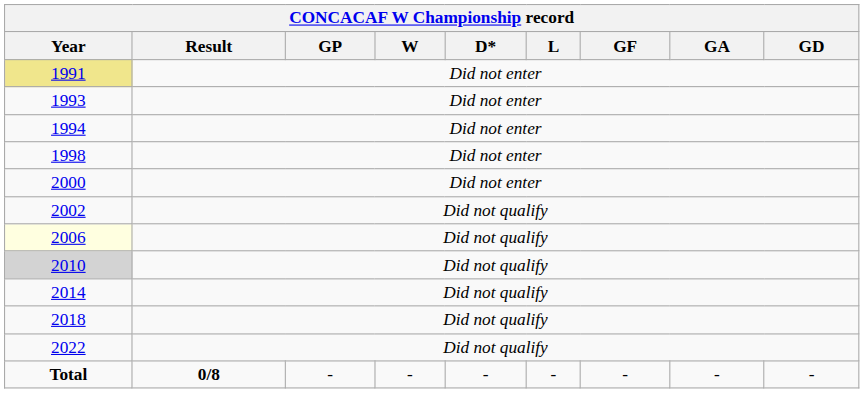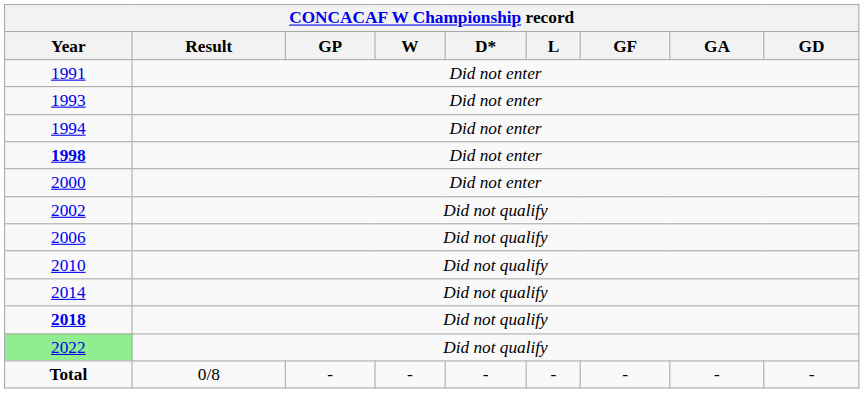1991 | Year: khaki background -> no background
1998 | Year: normal -> bold
2006 | Year: lightyellow background -> no background
2010 | Year: lightgrey background -> no background
2018 | Year: normal -> bold
2022 | Year: no background -> lightgreen background
Total | Result: bold -> normal
